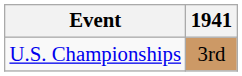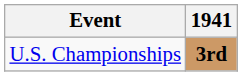U.S. Championships | 1941: normal -> bold
